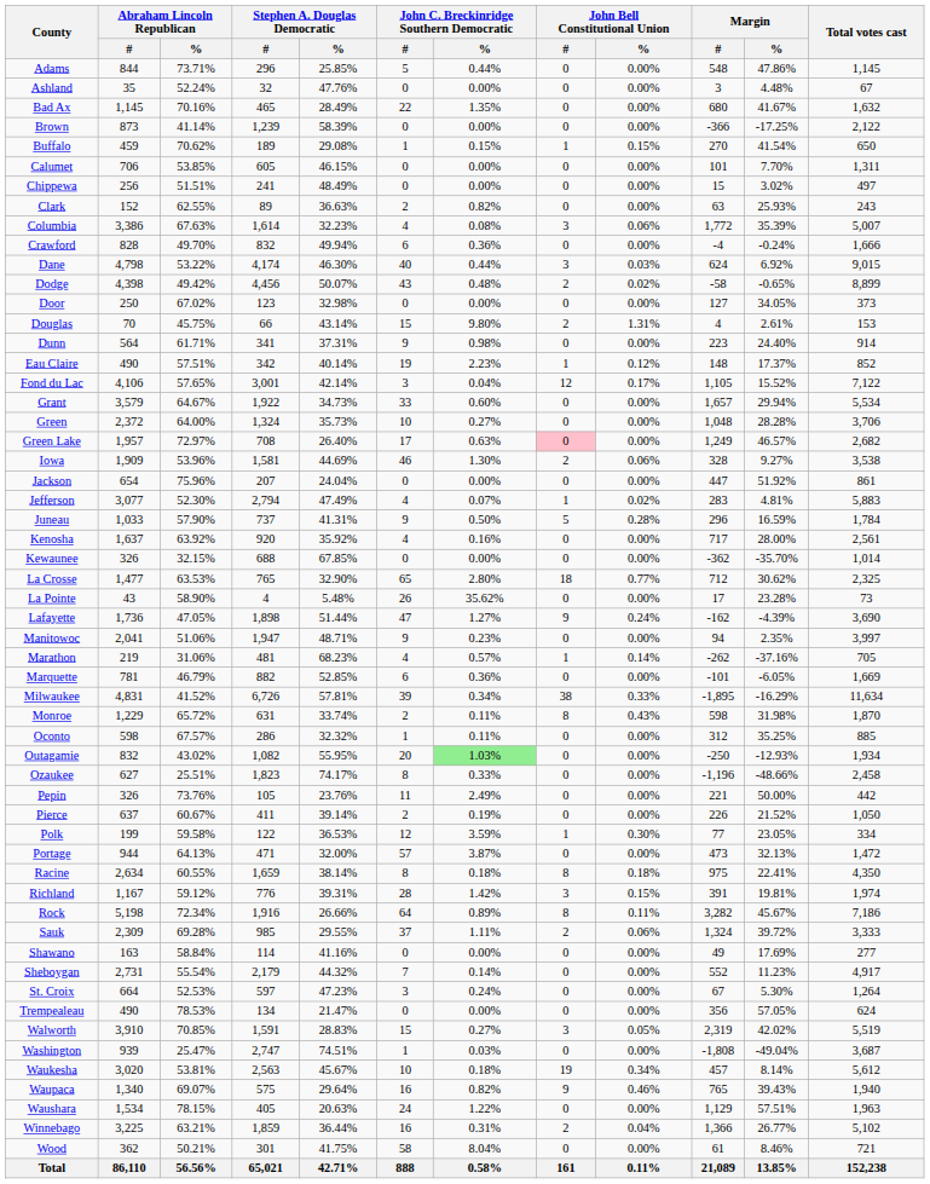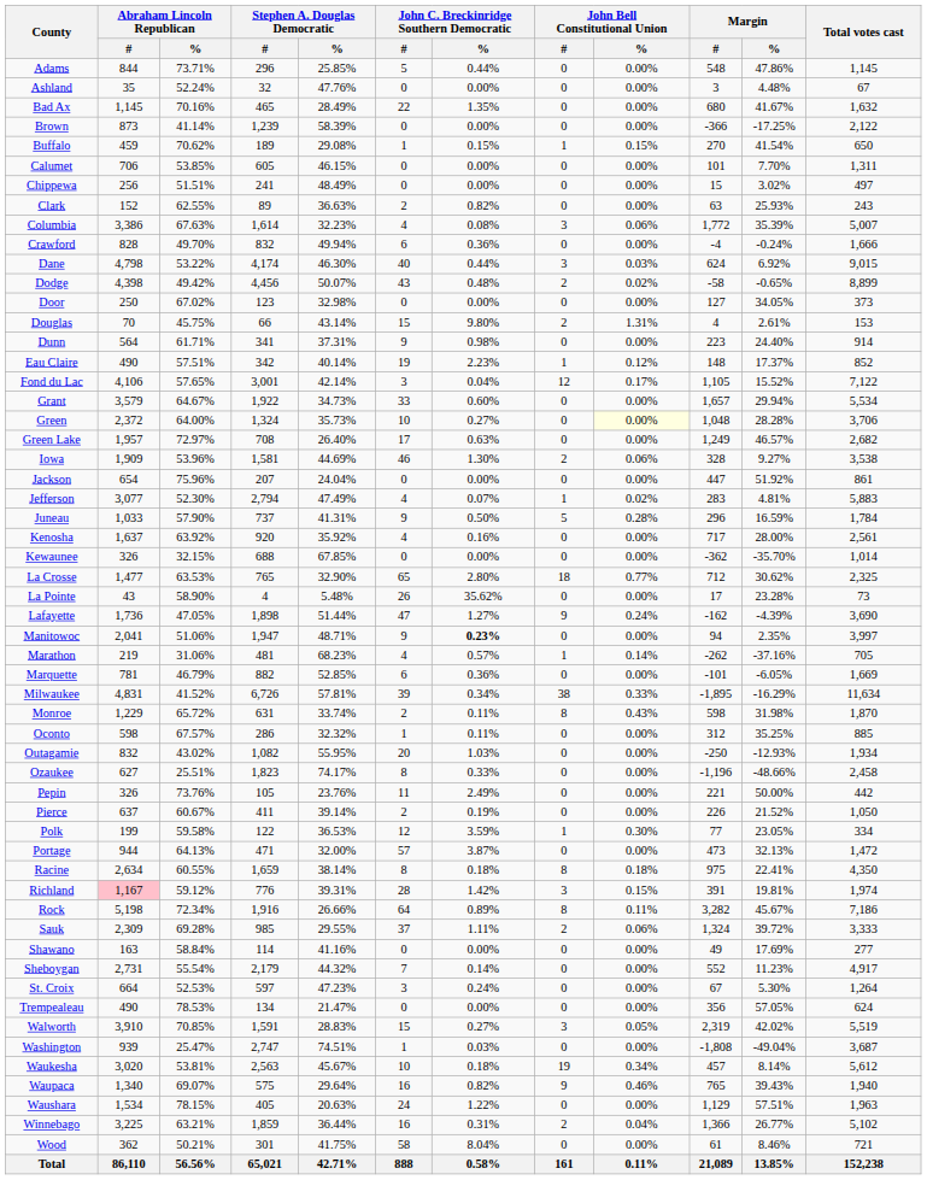Green | John Bell Constitutional Union / %: no background -> lightyellow background
Green Lake | John Bell Constitutional Union / #: pink background -> no background
Manitowoc | John C. Breckinridge Southern Democratic / %: normal -> bold
Outagamie | John C. Breckinridge Southern Democratic / %: lightgreen background -> no background
Richland | Abraham Lincoln Republican / #: no background -> pink background
